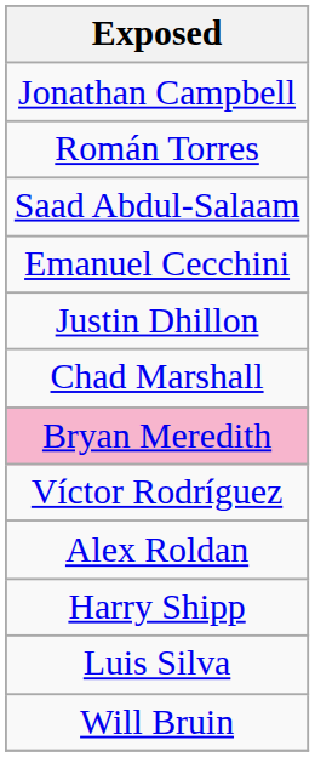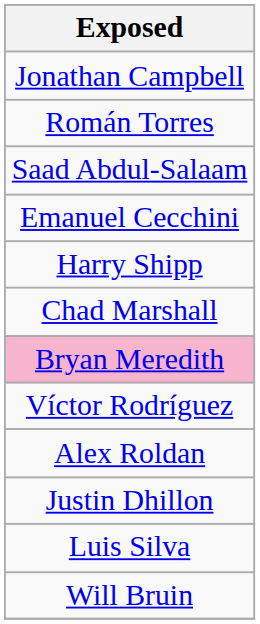row 6 | column 1: Justin Dhillon -> Harry Shipp
row 11 | column 1: Harry Shipp -> Justin Dhillon
